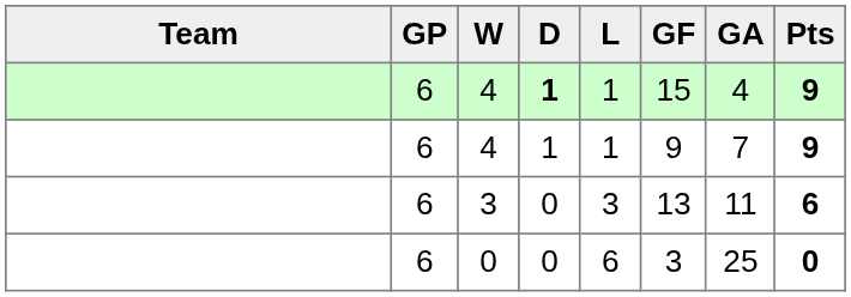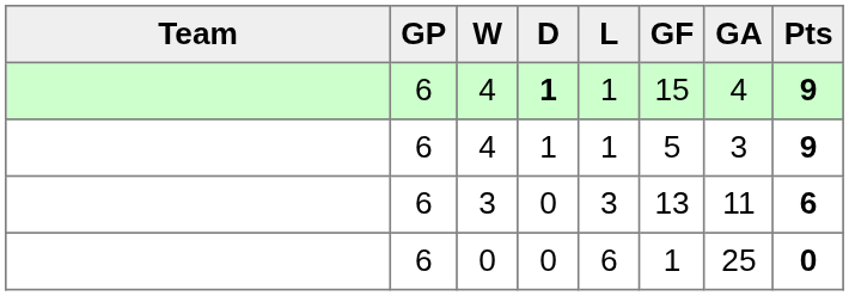row 3 | GF: 9 -> 5
row 3 | GA: 7 -> 3
row 5 | GF: 3 -> 1
